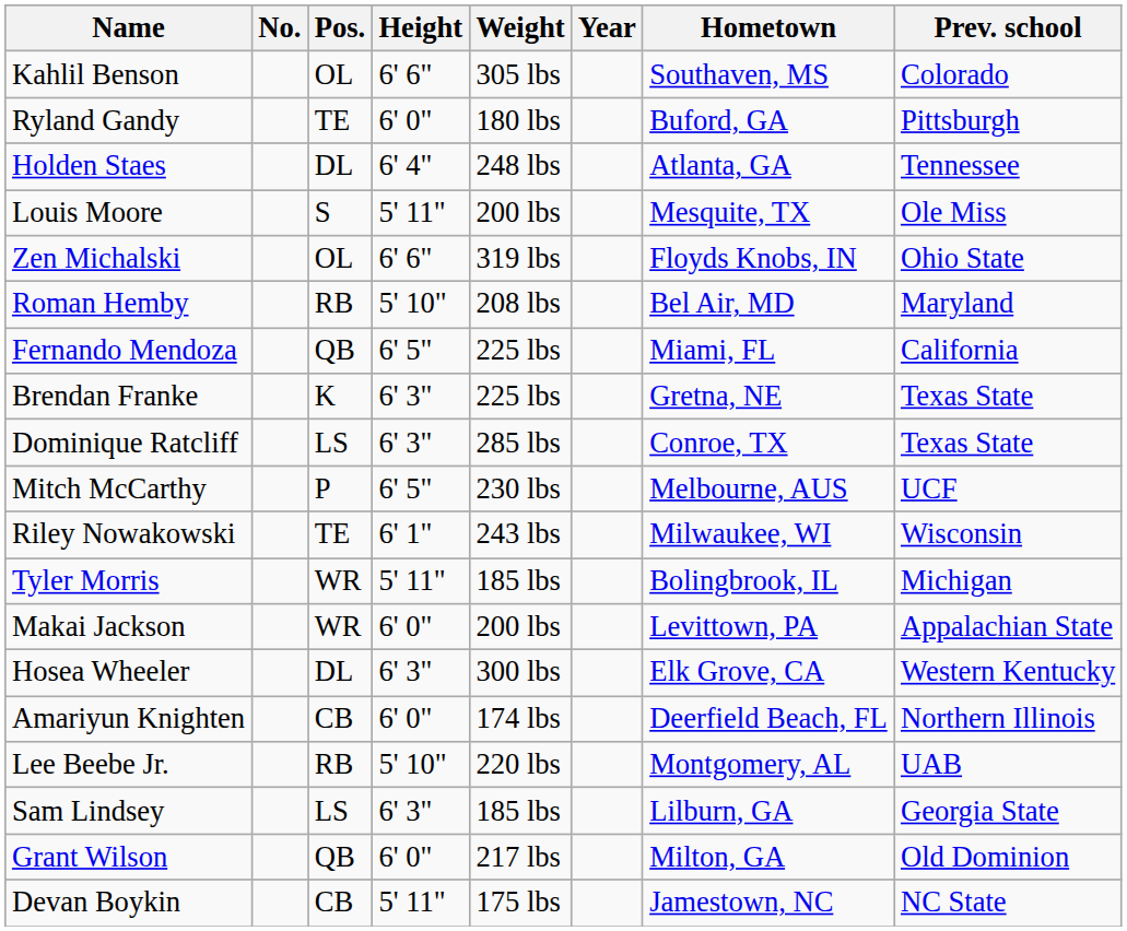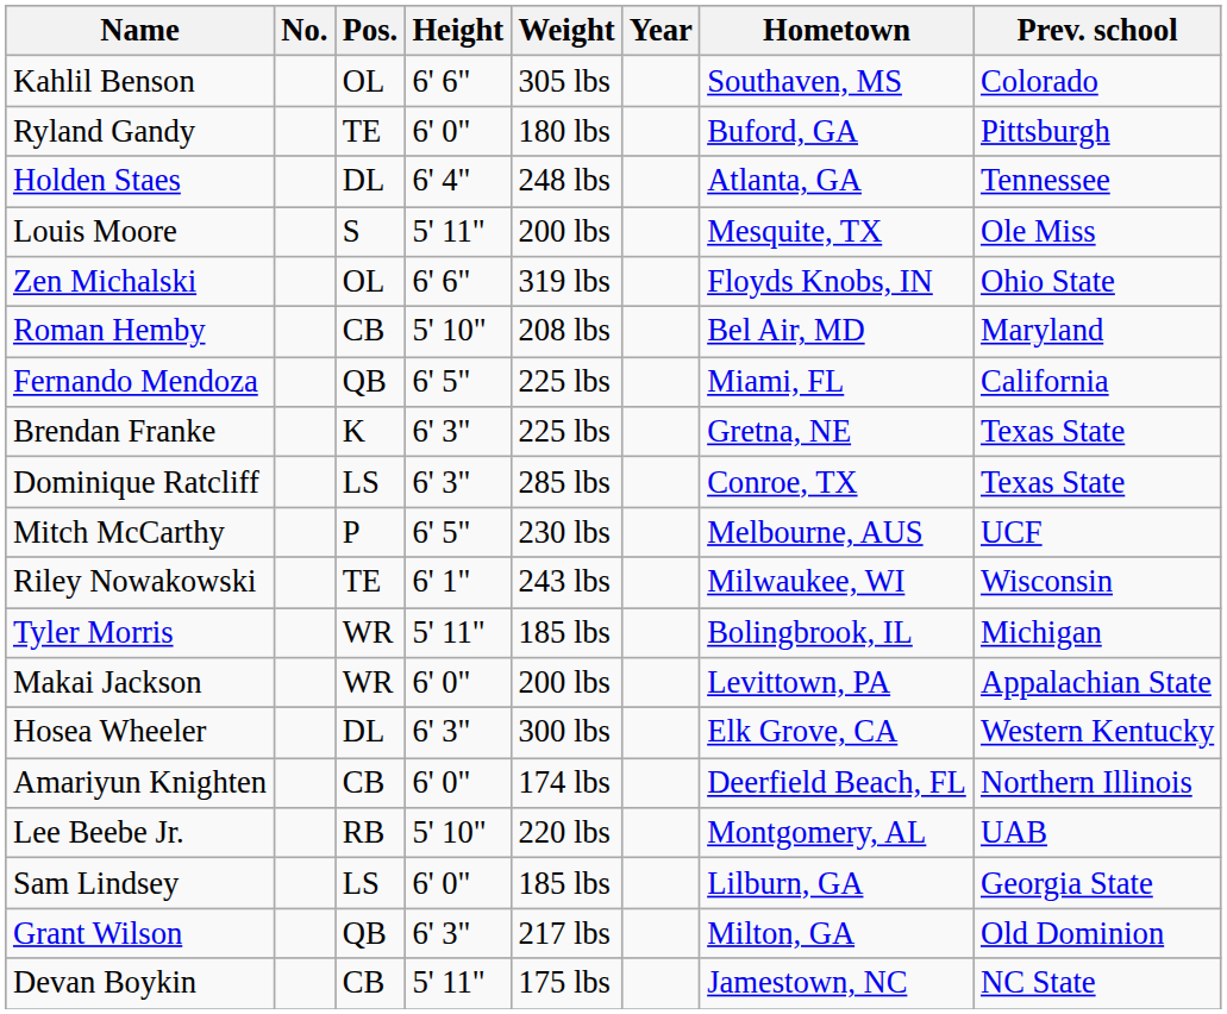Roman Hemby | Pos.: RB -> CB
Sam Lindsey | Height: 6' 3" -> 6' 0"
Grant Wilson | Height: 6' 0" -> 6' 3"
